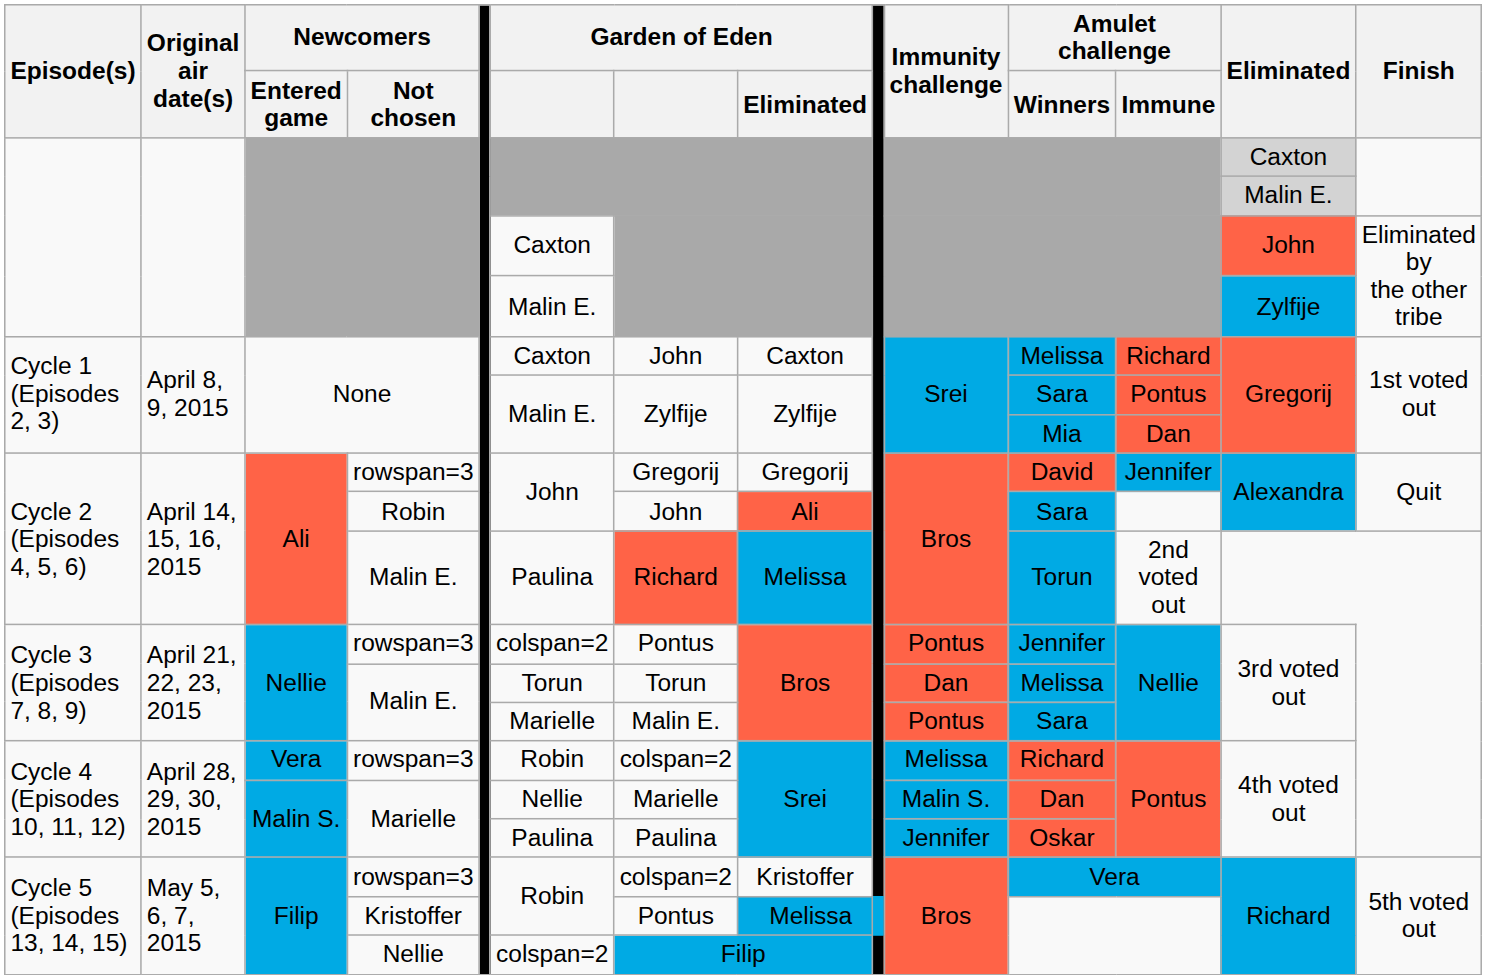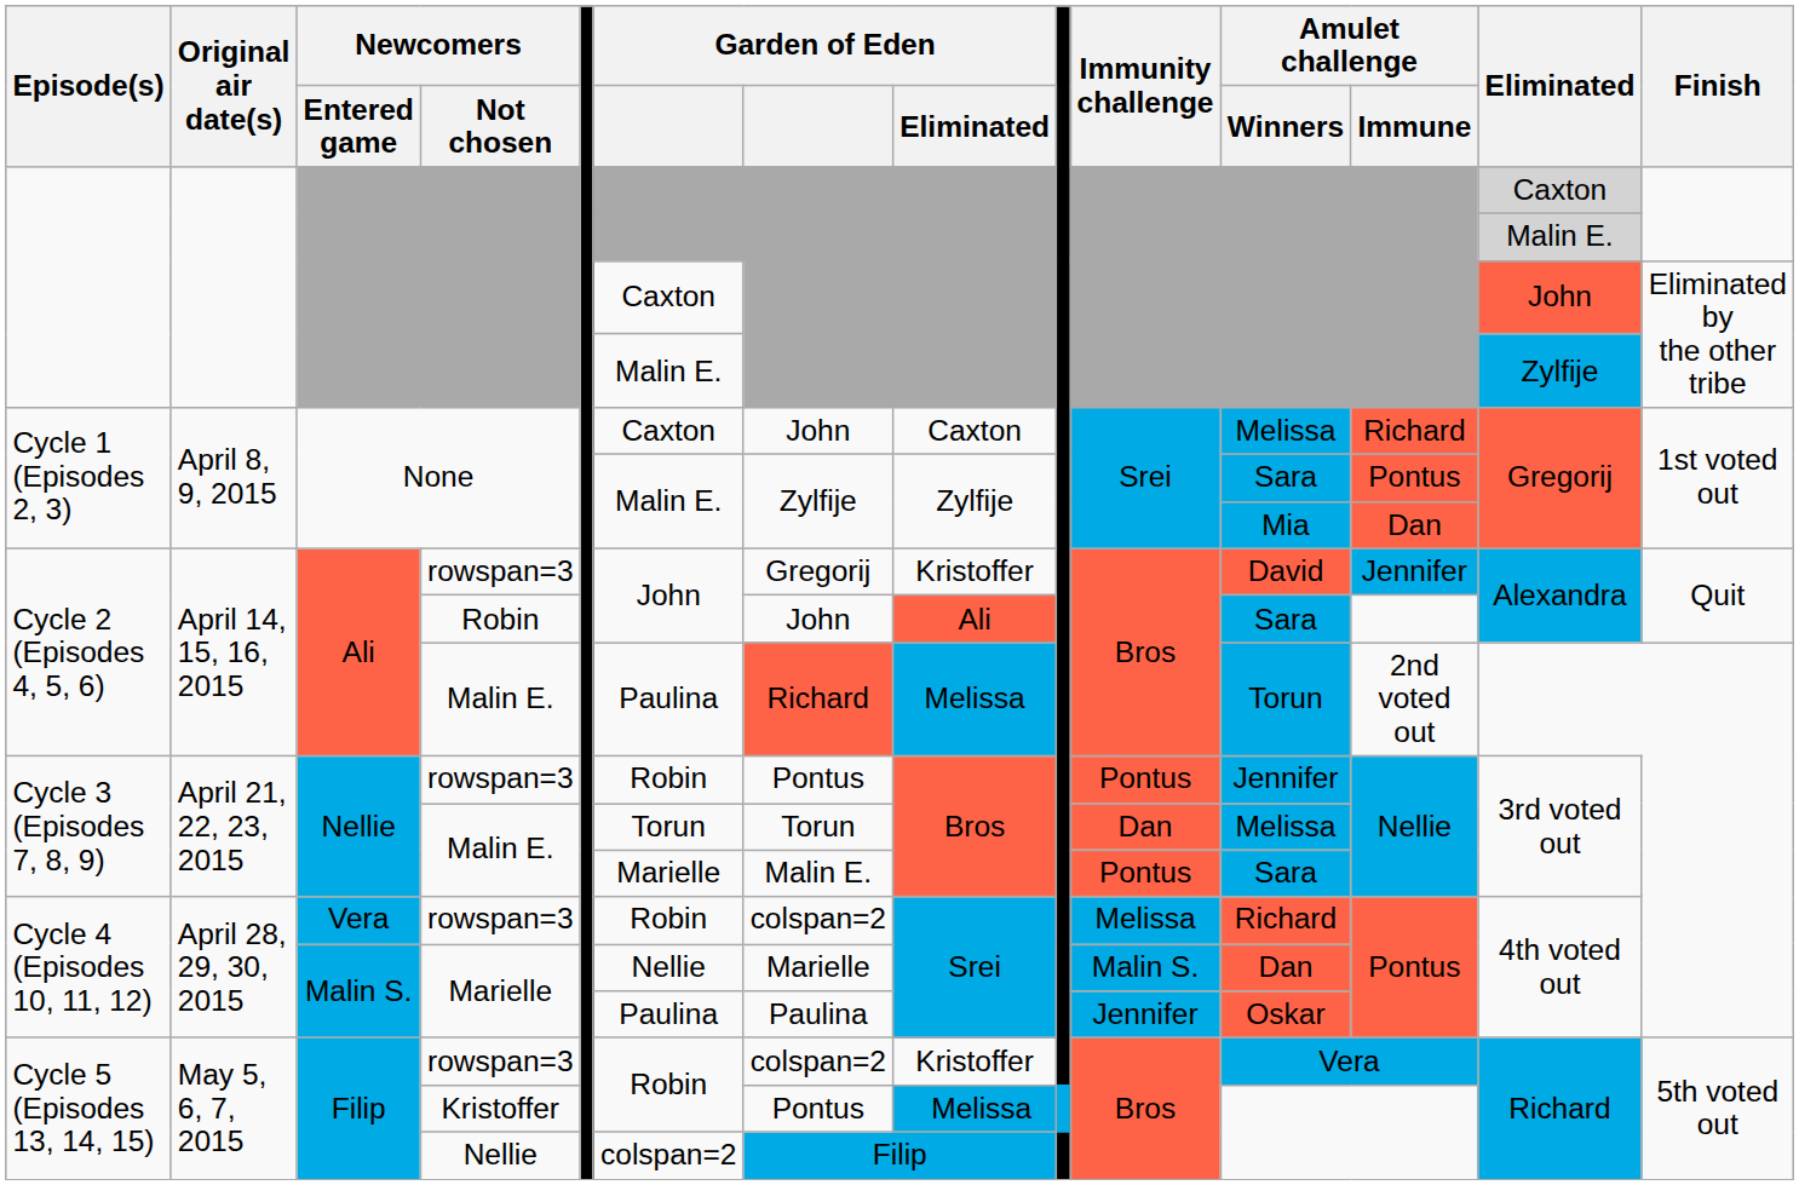Ali / rowspan=3 | Garden of Eden / Eliminated: Gregorij -> Kristoffer
Nellie / rowspan=3 | column 6: colspan=2 -> Robin
